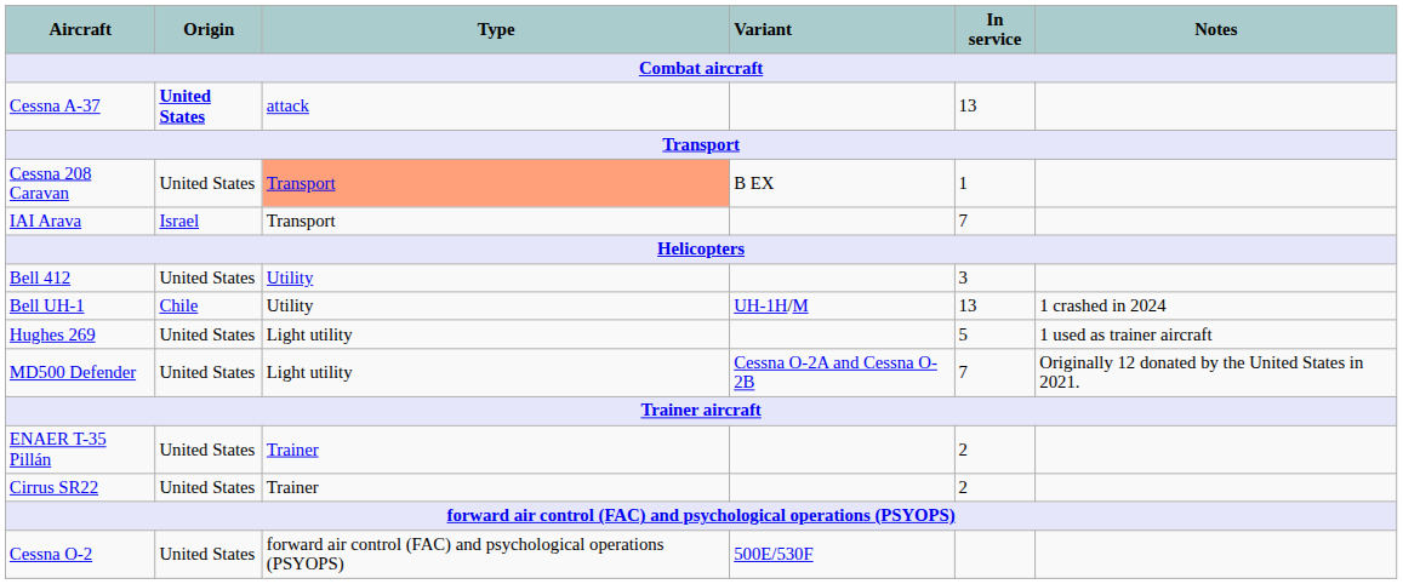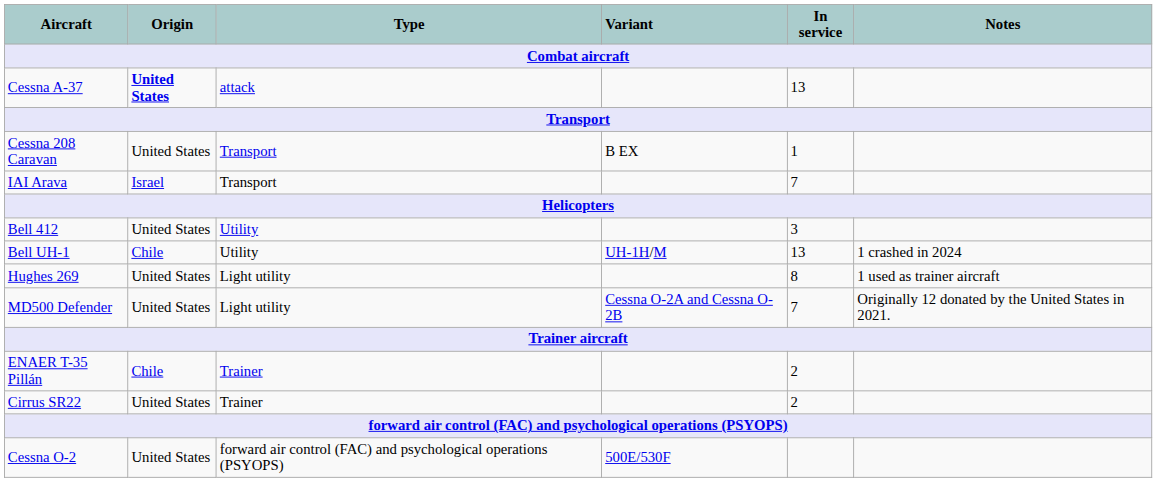Cessna 208 Caravan | Type: lightsalmon background -> no background
Hughes 269 | In service: 5 -> 8
ENAER T-35 Pillán | Origin: United States -> Chile
